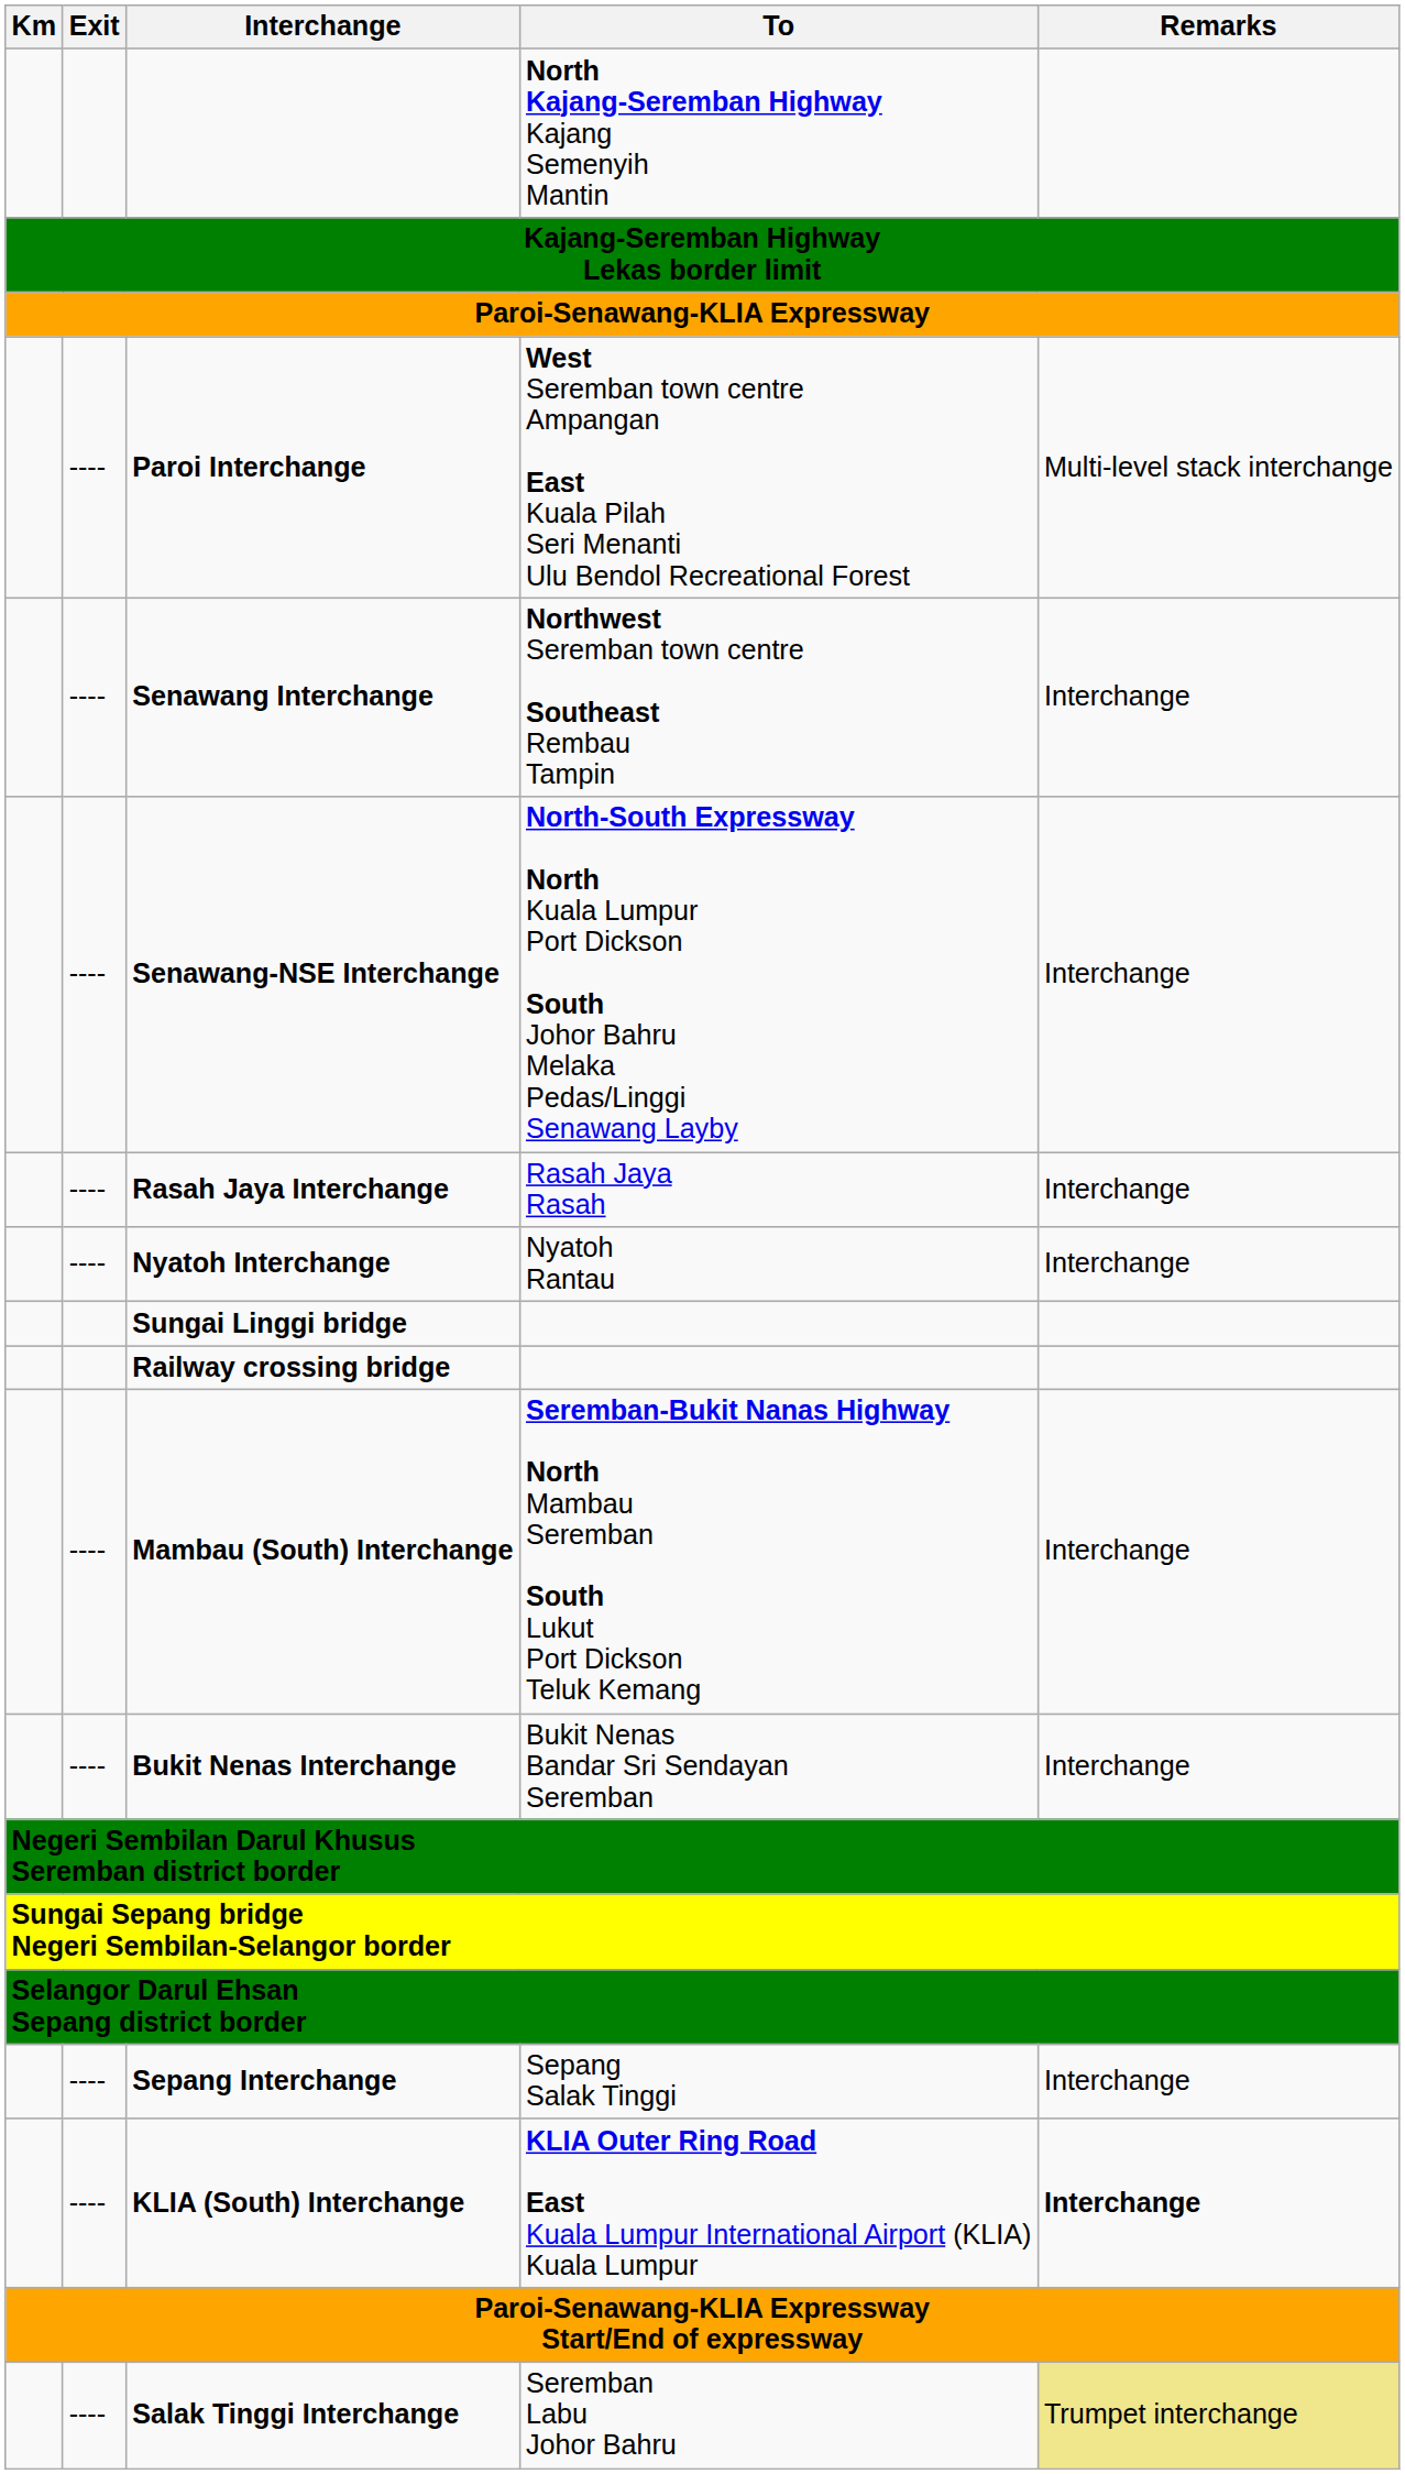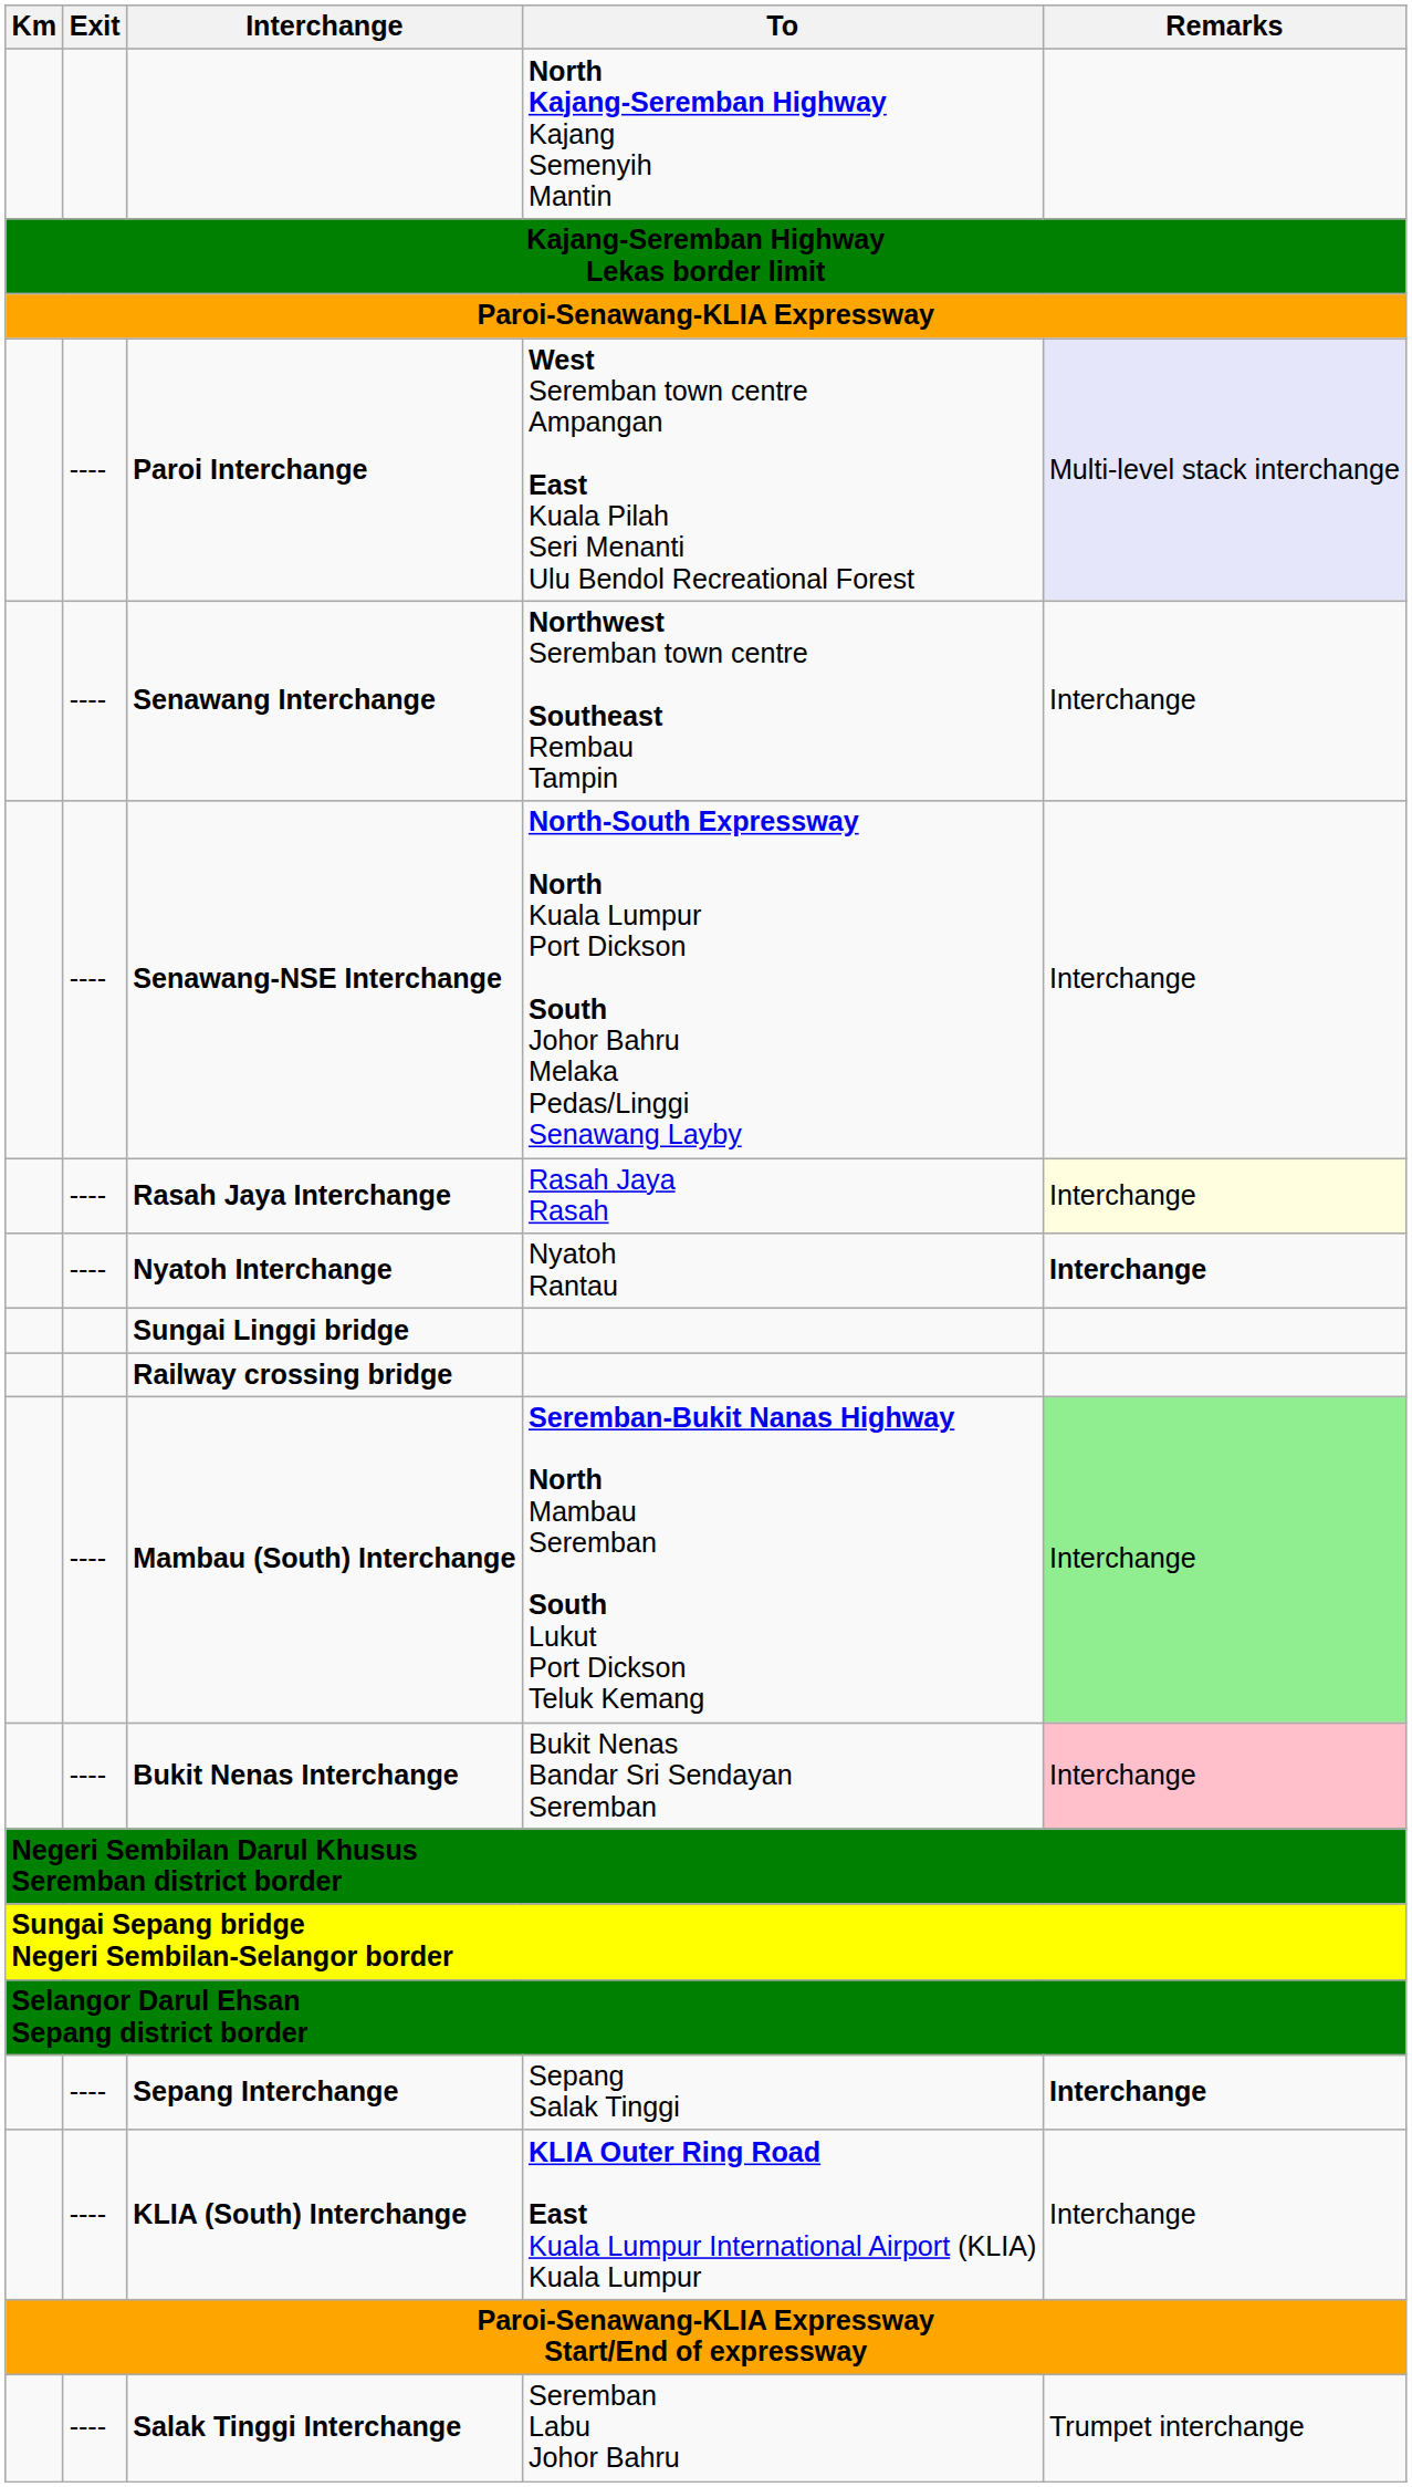Paroi Interchange | Remarks: no background -> lavender background
Rasah Jaya Interchange | Remarks: no background -> lightyellow background
Nyatoh Interchange | Remarks: normal -> bold
Mambau (South) Interchange | Remarks: no background -> lightgreen background
Bukit Nenas Interchange | Remarks: no background -> pink background
Sepang Interchange | Remarks: normal -> bold
KLIA (South) Interchange | Remarks: bold -> normal
Salak Tinggi Interchange | Remarks: khaki background -> no background
